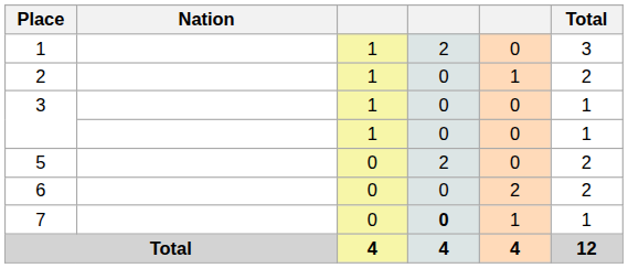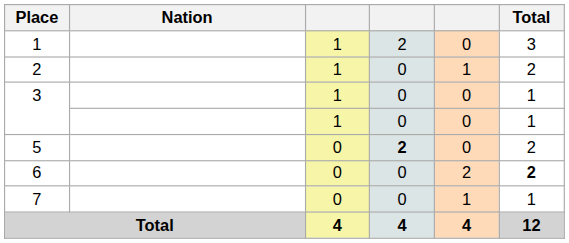5 | column 4: normal -> bold
6 | Total: normal -> bold
7 | column 4: bold -> normal
